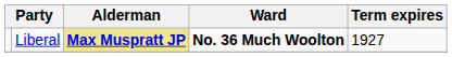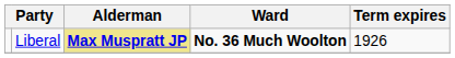Liberal | Term expires: 1927 -> 1926
